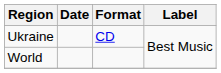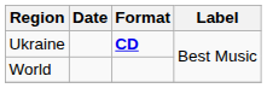Ukraine | Format: normal -> bold
